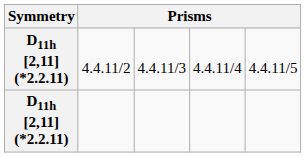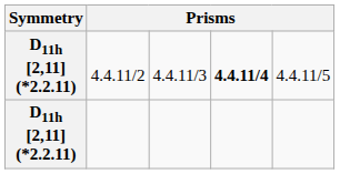4.4.11/2 | column 4: normal -> bold
